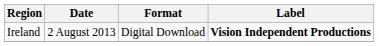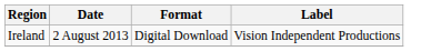Ireland | Label: bold -> normal
